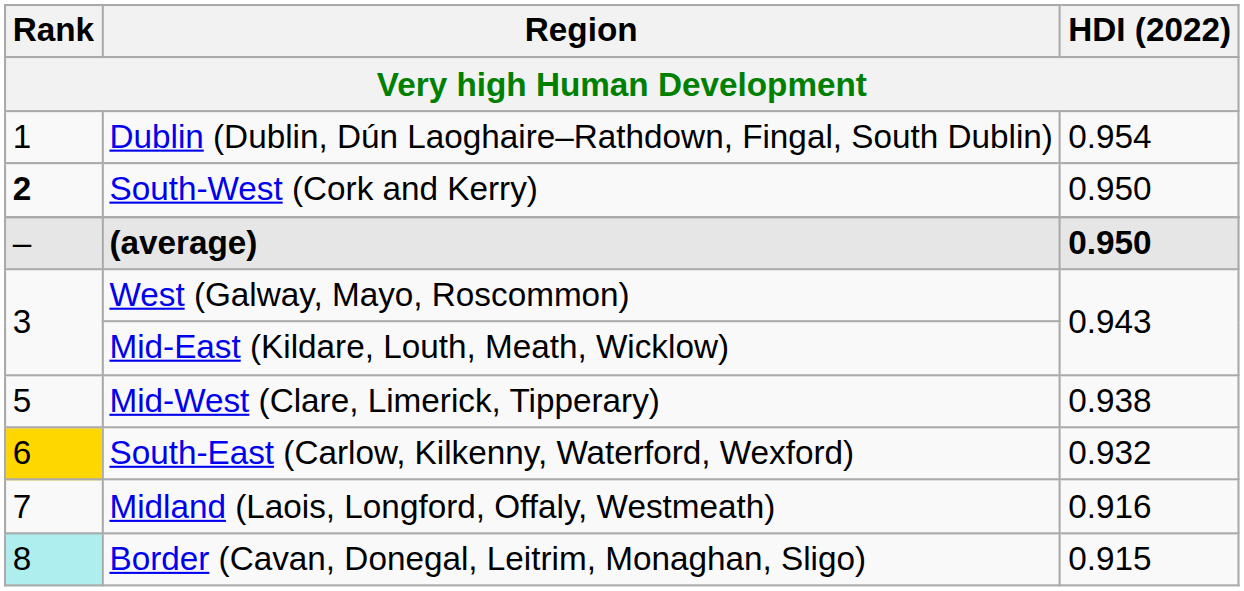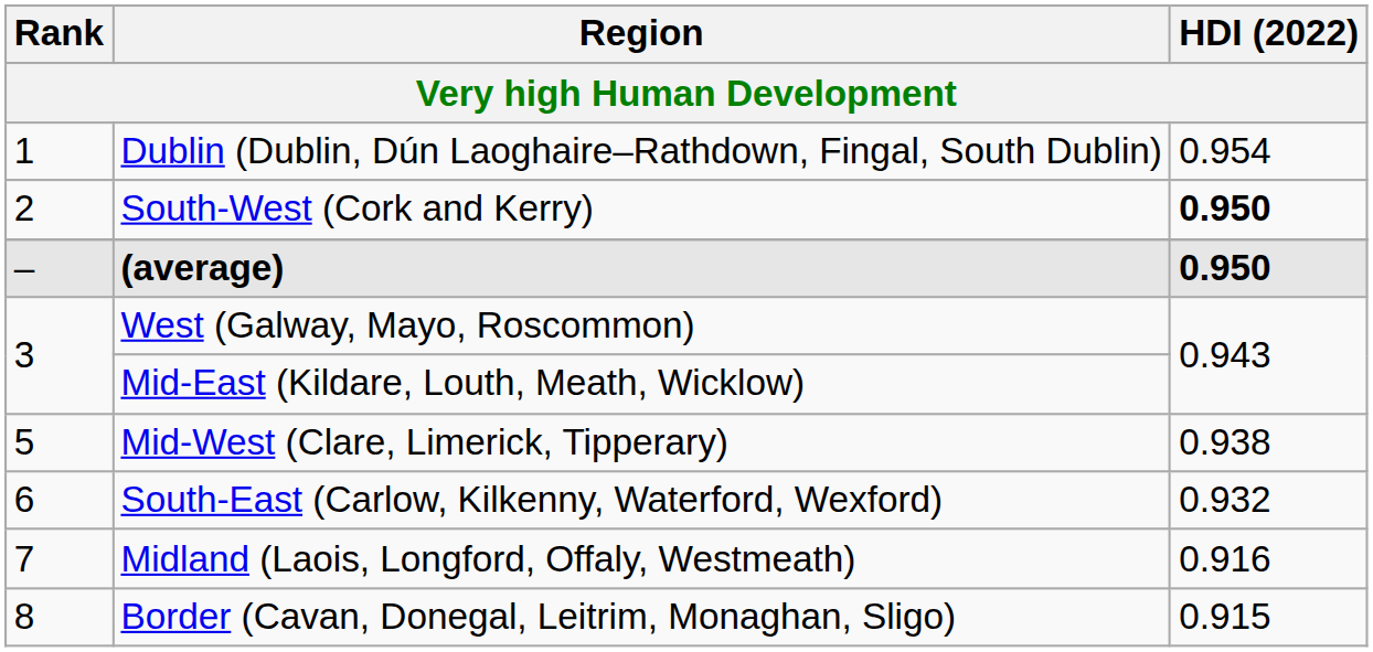South-West (Cork and Kerry) | Rank: bold -> normal
South-West (Cork and Kerry) | HDI (2022): normal -> bold
South-East (Carlow, Kilkenny, Waterford, Wexford) | Rank: gold background -> no background
Border (Cavan, Donegal, Leitrim, Monaghan, Sligo) | Rank: paleturquoise background -> no background
